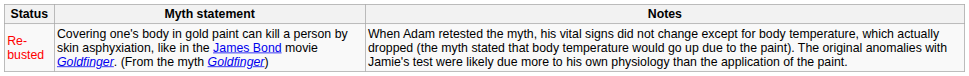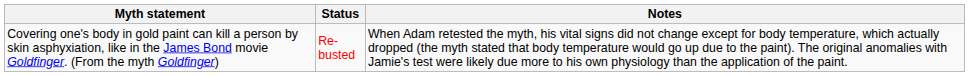columns swapped: Myth statement <-> Status
